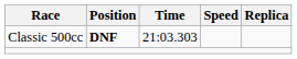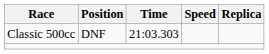Classic 500cc | Position: bold -> normal
